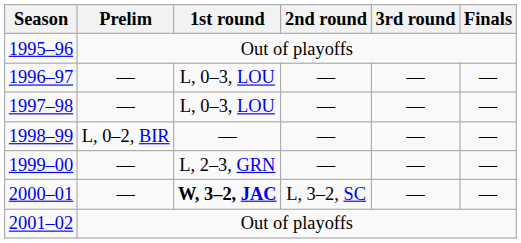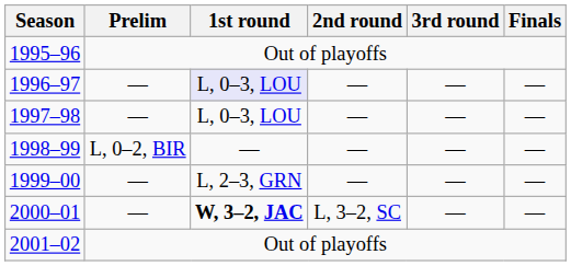1996–97 | 1st round: no background -> lavender background
